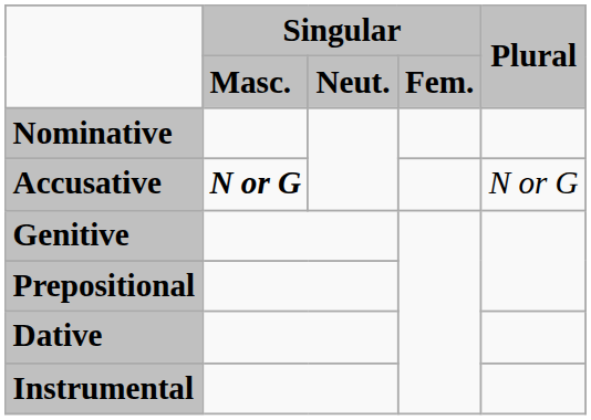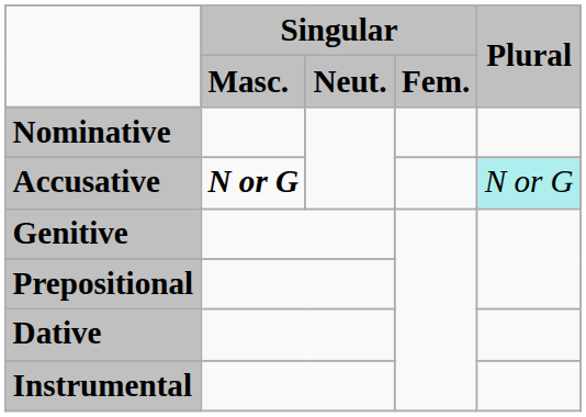Accusative | Plural: no background -> paleturquoise background
